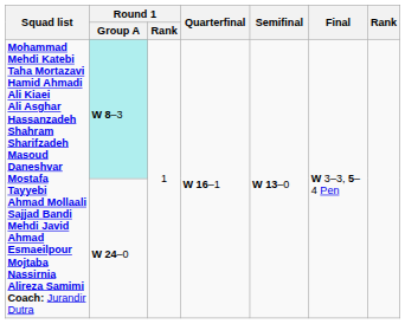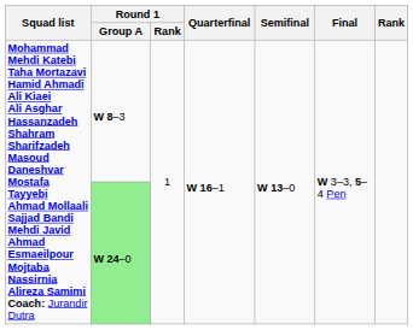W 8–3 | Round 1 / Group A: paleturquoise background -> no background
W 24–0 | Round 1 / Group A: no background -> lightgreen background
